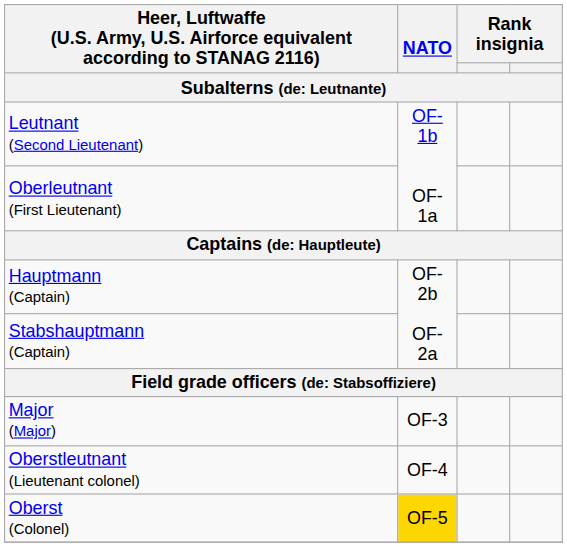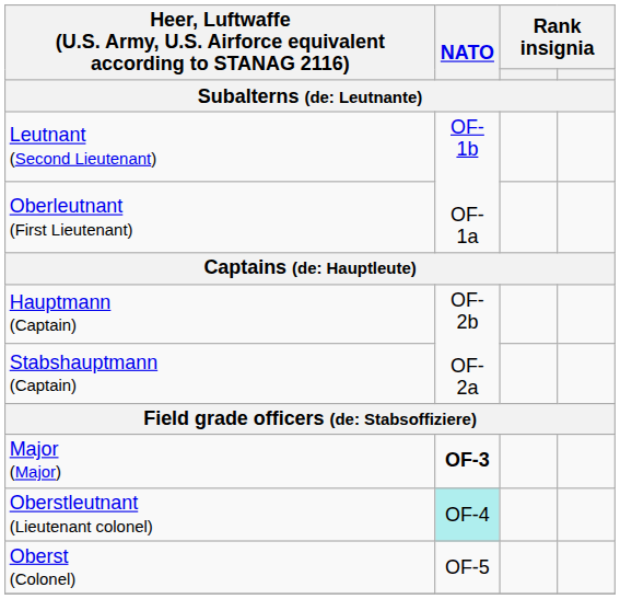Major (Major) | NATO: normal -> bold
Oberstleutnant (Lieutenant colonel) | NATO: no background -> paleturquoise background
Oberst (Colonel) | NATO: gold background -> no background
